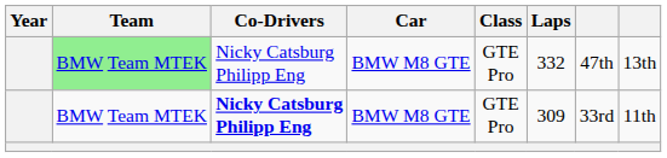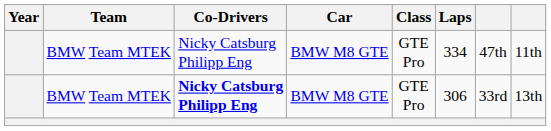row 2 | Team: lightgreen background -> no background
row 2 | Laps: 332 -> 334
row 2 | column 8: 13th -> 11th
row 3 | Laps: 309 -> 306
row 3 | column 8: 11th -> 13th
